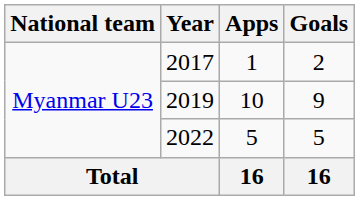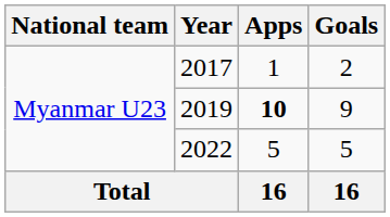2019 | Apps: normal -> bold
